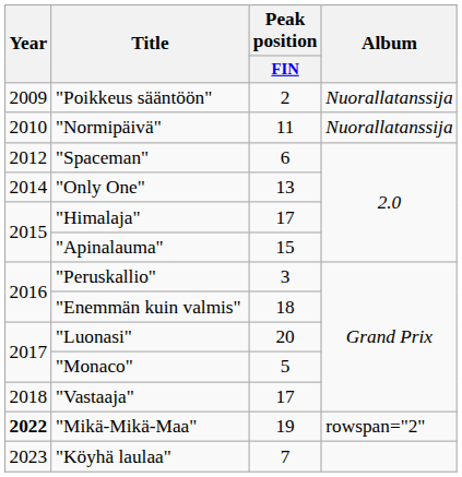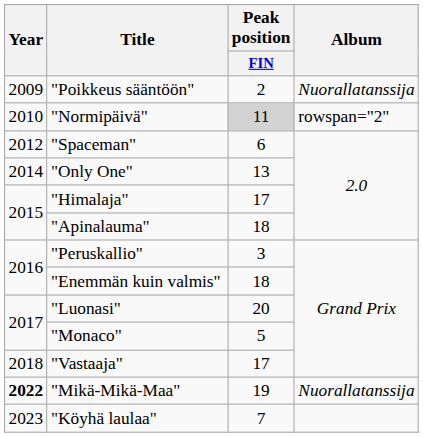"Normipäivä" | Peak position / FIN: no background -> lightgrey background
"Normipäivä" | Album: Nuorallatanssija -> rowspan="2"
"Apinalauma" | Peak position / FIN: 15 -> 18
"Mikä-Mikä-Maa" | Album: rowspan="2" -> Nuorallatanssija
